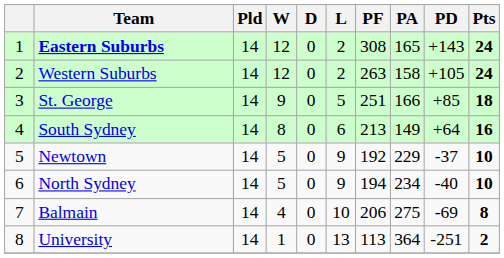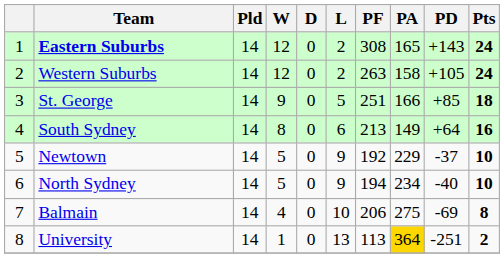University | PA: no background -> gold background
